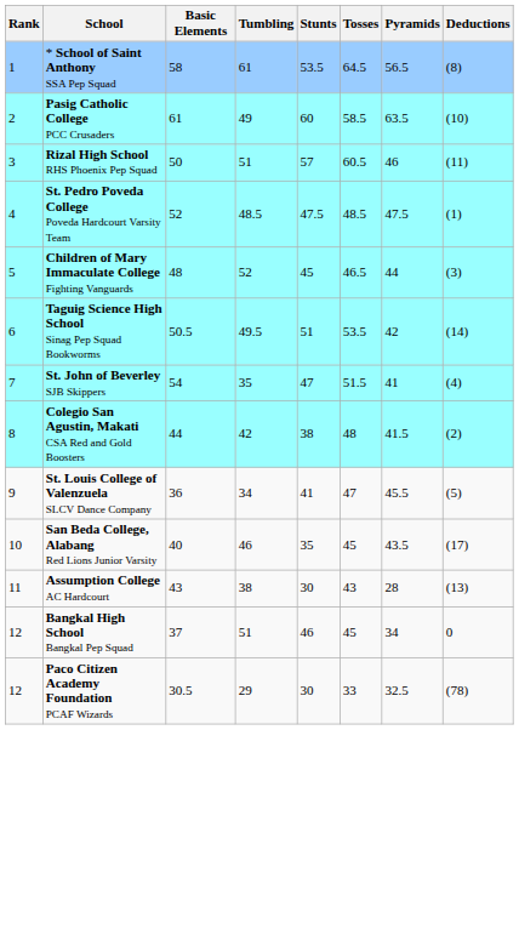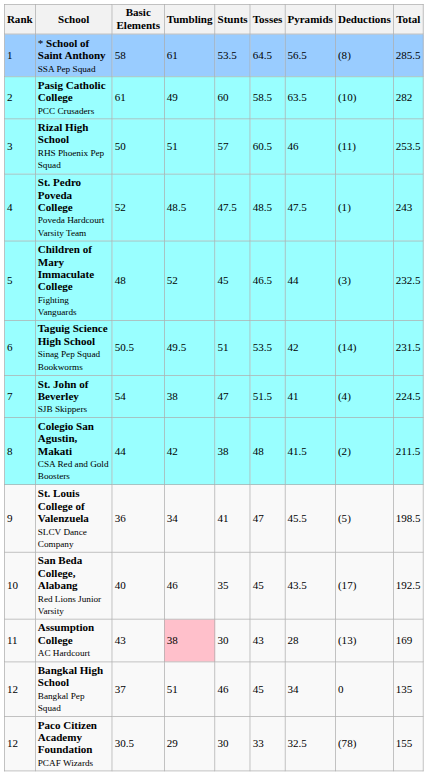+ column: Total | 285.5 | 282 | 253.5 | 243 | 232.5 | 231.5 | 224.5 | 211.5 | 198.5 | 192.5 | 169 | 135 | 155
St. John of Beverley SJB Skippers | Tumbling: 35 -> 38
Assumption College AC Hardcourt | Tumbling: no background -> pink background
